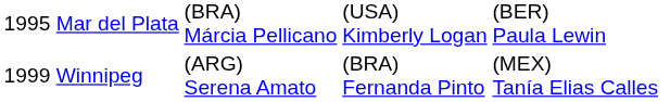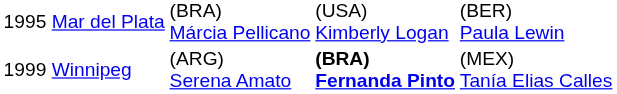1999 Winnipeg | column 3: normal -> bold
